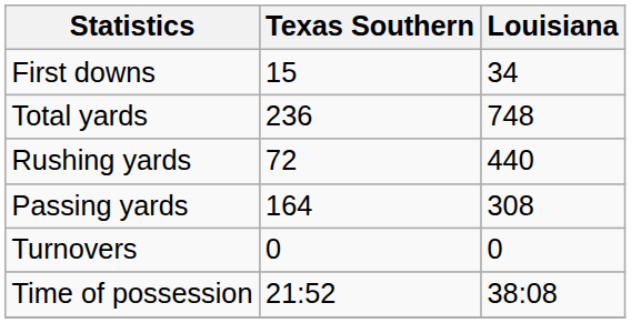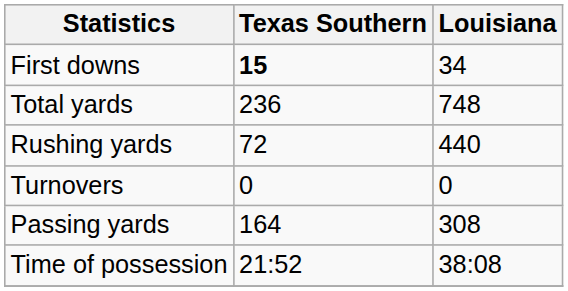First downs | Texas Southern: normal -> bold
rows swapped: Passing yards <-> Turnovers
